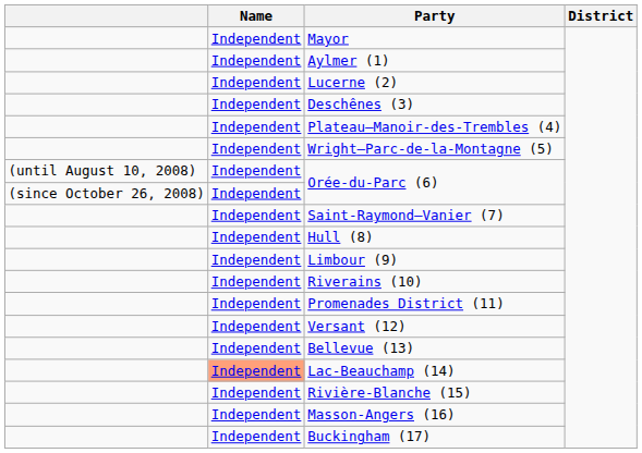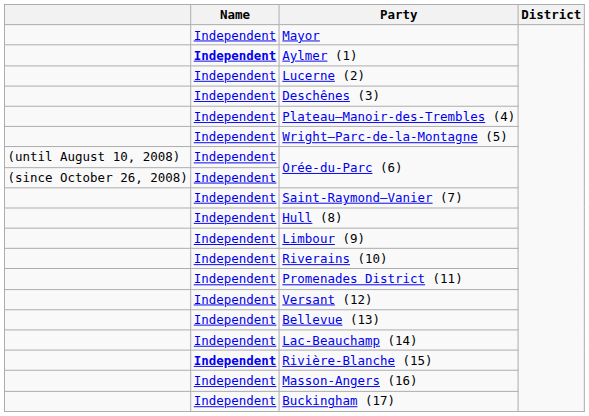Aylmer (1) | Name: normal -> bold
Lac-Beauchamp (14) | Name: lightsalmon background -> no background
Rivière-Blanche (15) | Name: normal -> bold
